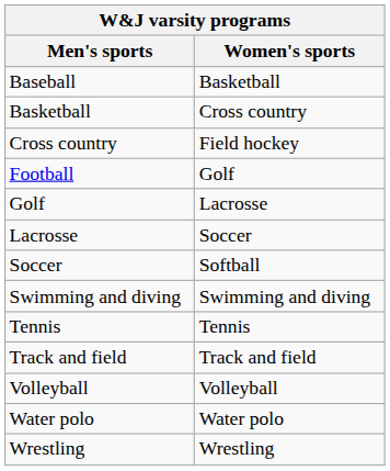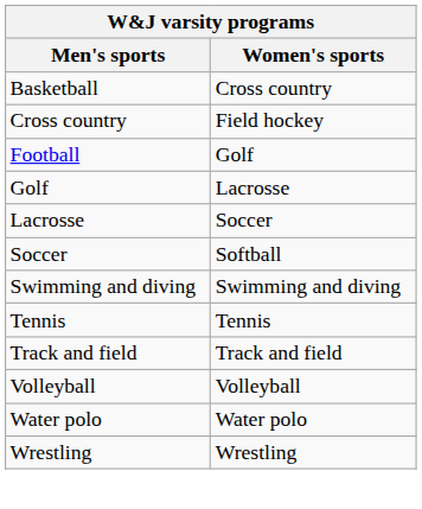- row: Baseball | Basketball
